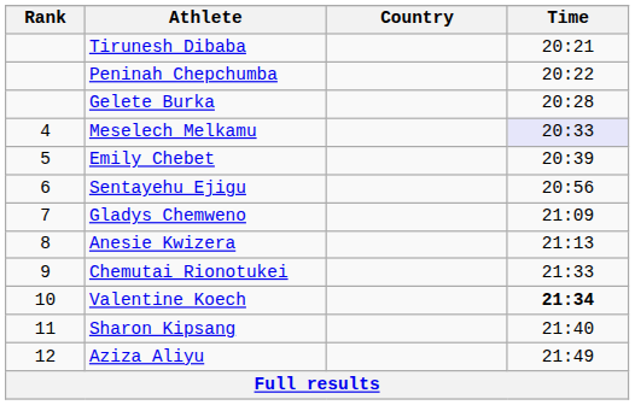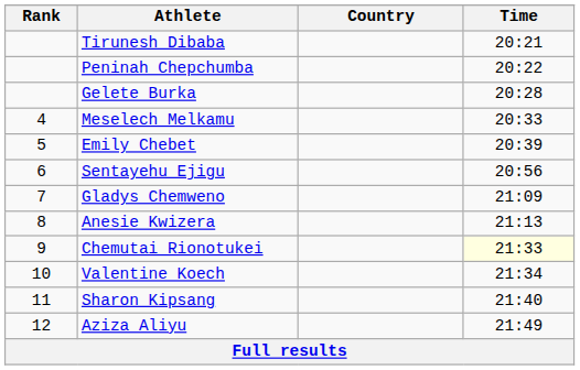Meselech Melkamu | Time: lavender background -> no background
Chemutai Rionotukei | Time: no background -> lightyellow background
Valentine Koech | Time: bold -> normal
